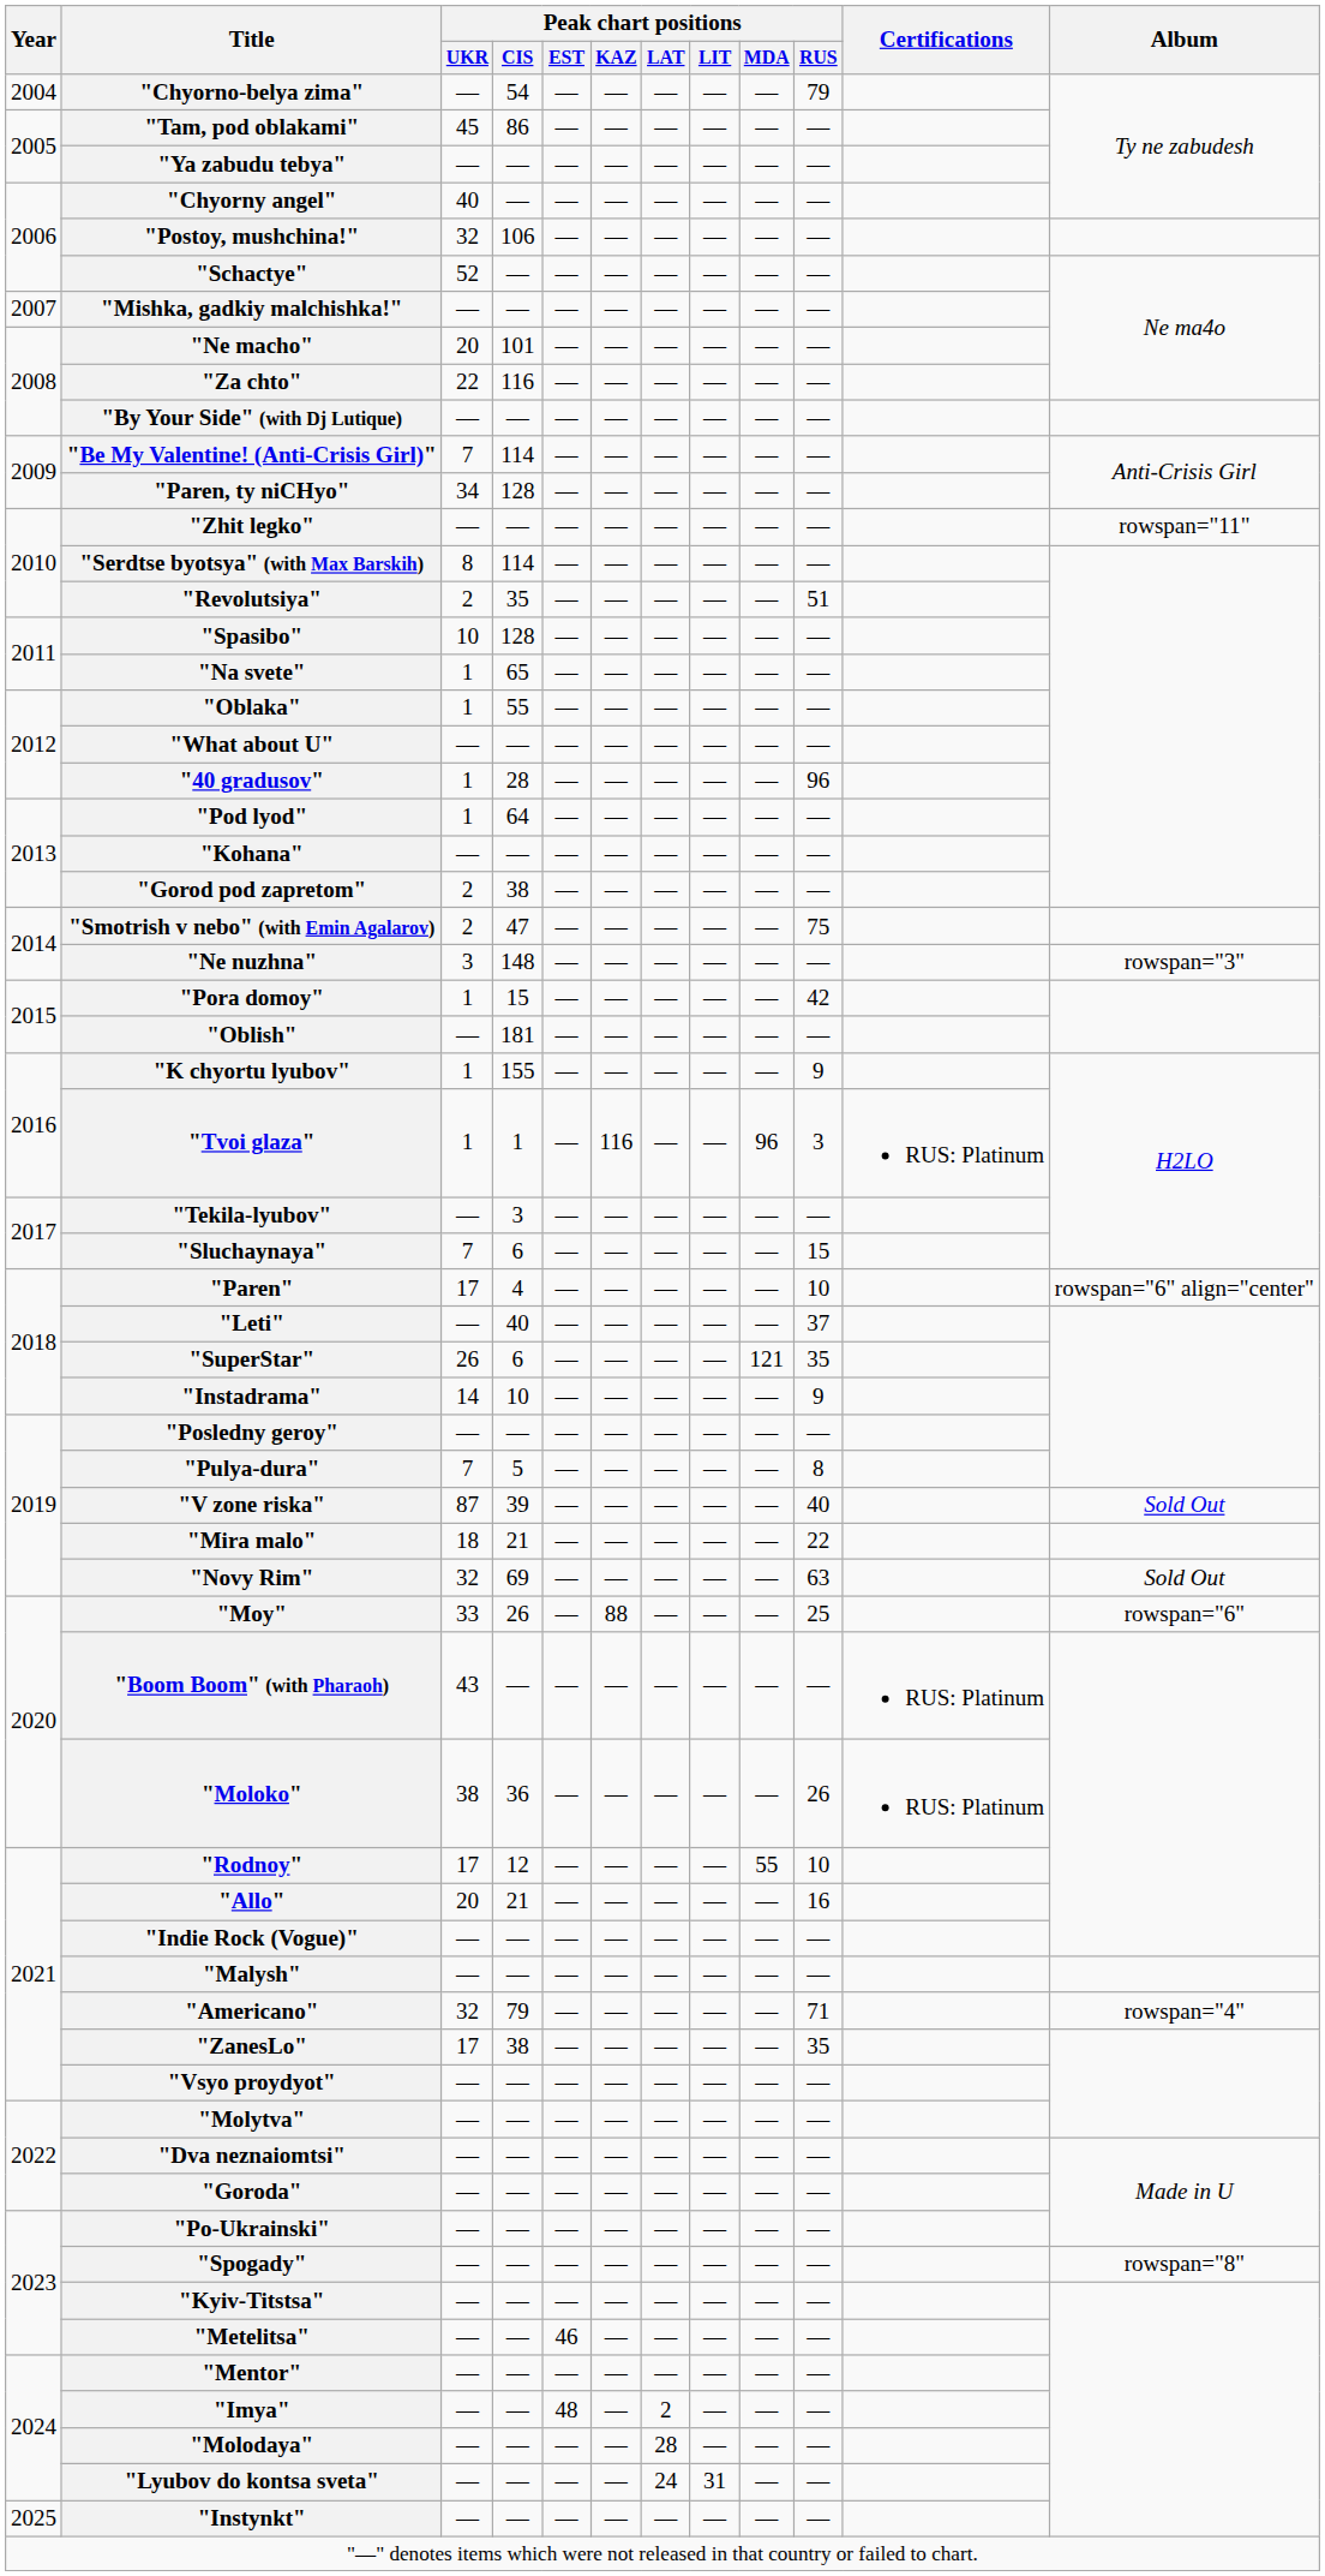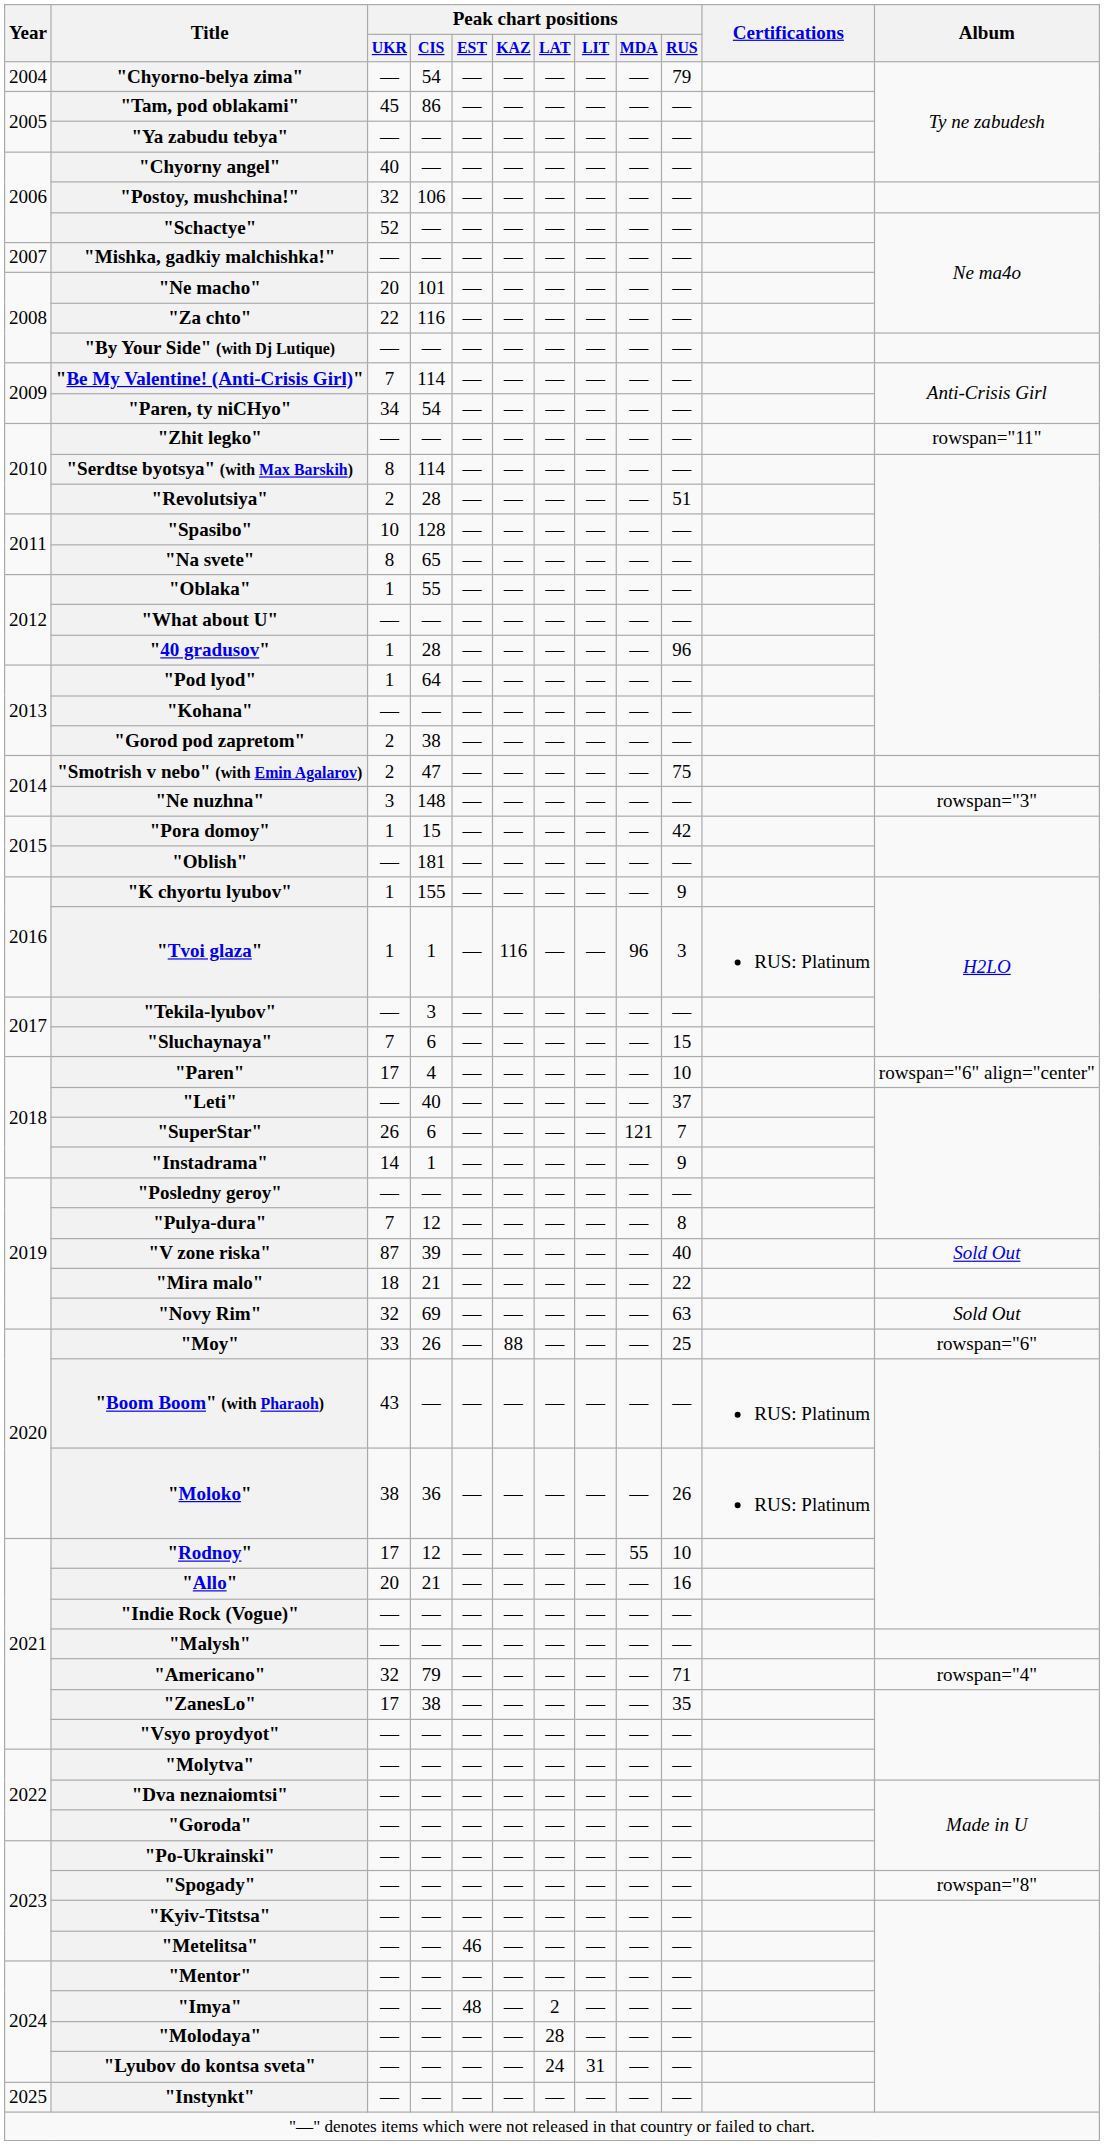"Paren, ty niCHyo" | Peak chart positions / CIS: 128 -> 54
"Revolutsiya" | Peak chart positions / CIS: 35 -> 28
"Na svete" | Peak chart positions / UKR: 1 -> 8
"SuperStar" | Peak chart positions / RUS: 35 -> 7
"Instadrama" | Peak chart positions / CIS: 10 -> 1
"Pulya-dura" | Peak chart positions / CIS: 5 -> 12
